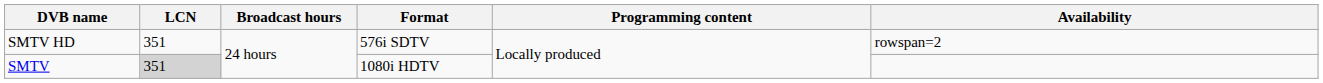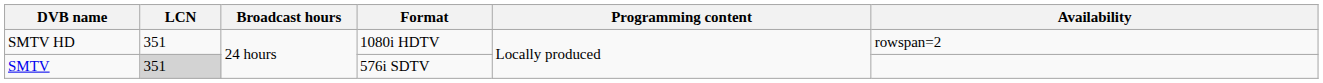SMTV HD | Format: 576i SDTV -> 1080i HDTV
SMTV | Format: 1080i HDTV -> 576i SDTV
